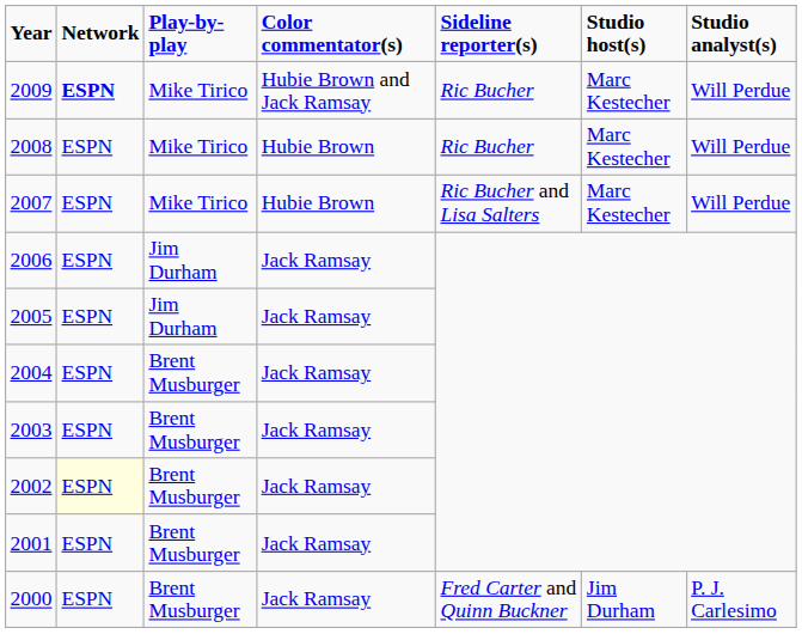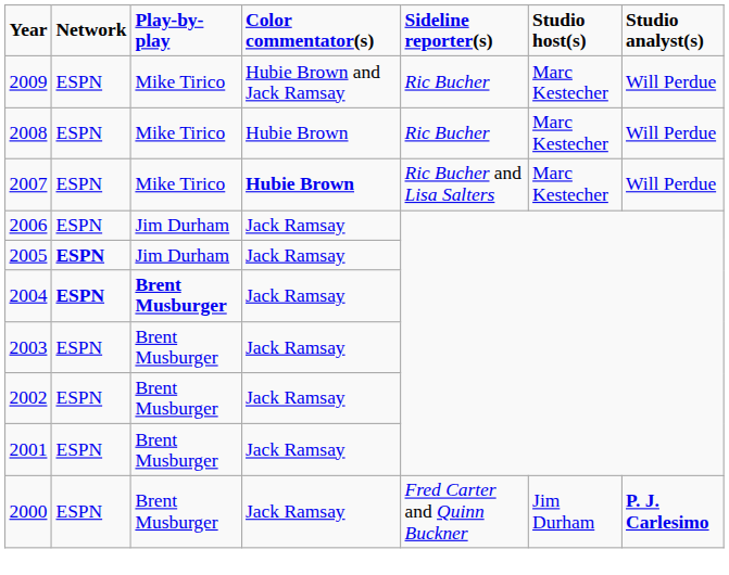2009 | Network: bold -> normal
2007 | Color commentator(s): normal -> bold
2005 | Network: normal -> bold
2004 | Network: normal -> bold
2004 | Play-by-play: normal -> bold
2002 | Network: lightyellow background -> no background
2000 | Studio analyst(s): normal -> bold
